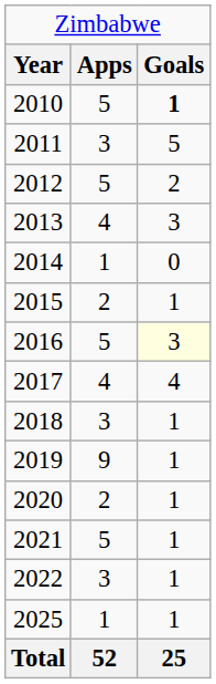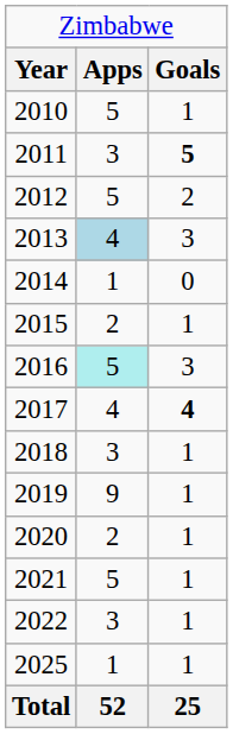2010 | column 3: bold -> normal
2011 | column 3: normal -> bold
2013 | column 2: no background -> lightblue background
2016 | column 2: no background -> paleturquoise background
2016 | column 3: lightyellow background -> no background
2017 | column 3: normal -> bold
